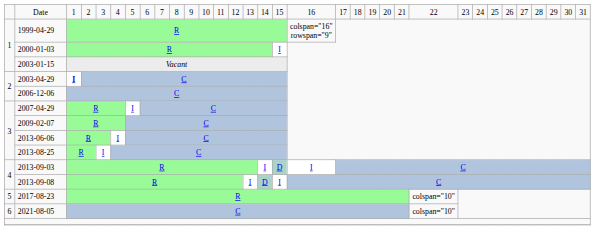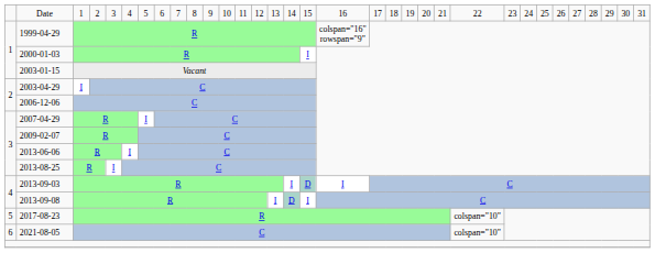2003-04-29 | column 3: bold -> normal
